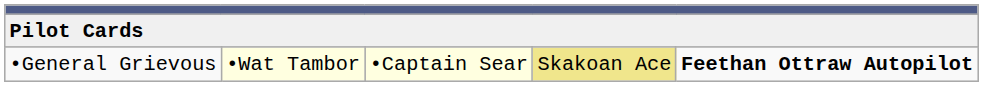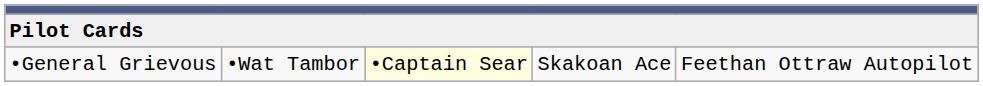•General Grievous | column 2: lightyellow background -> no background
•General Grievous | column 4: khaki background -> no background
•General Grievous | column 5: bold -> normal
